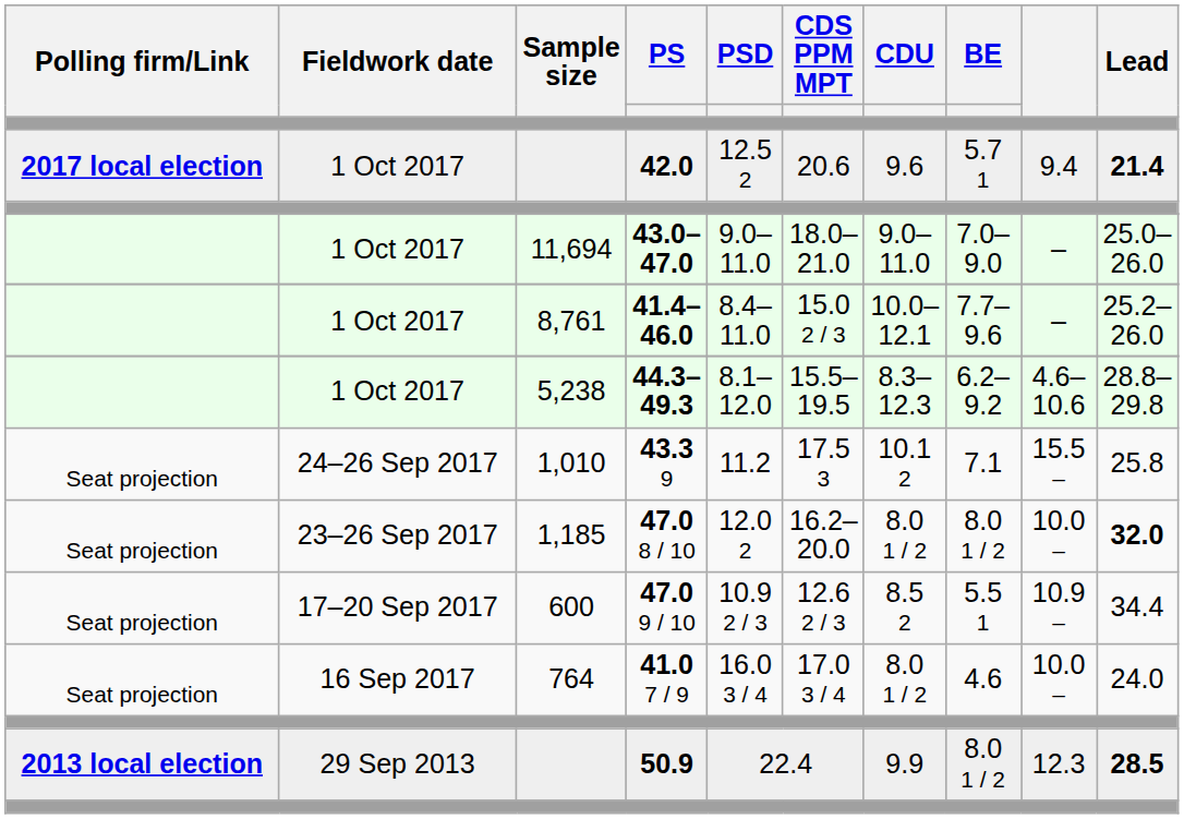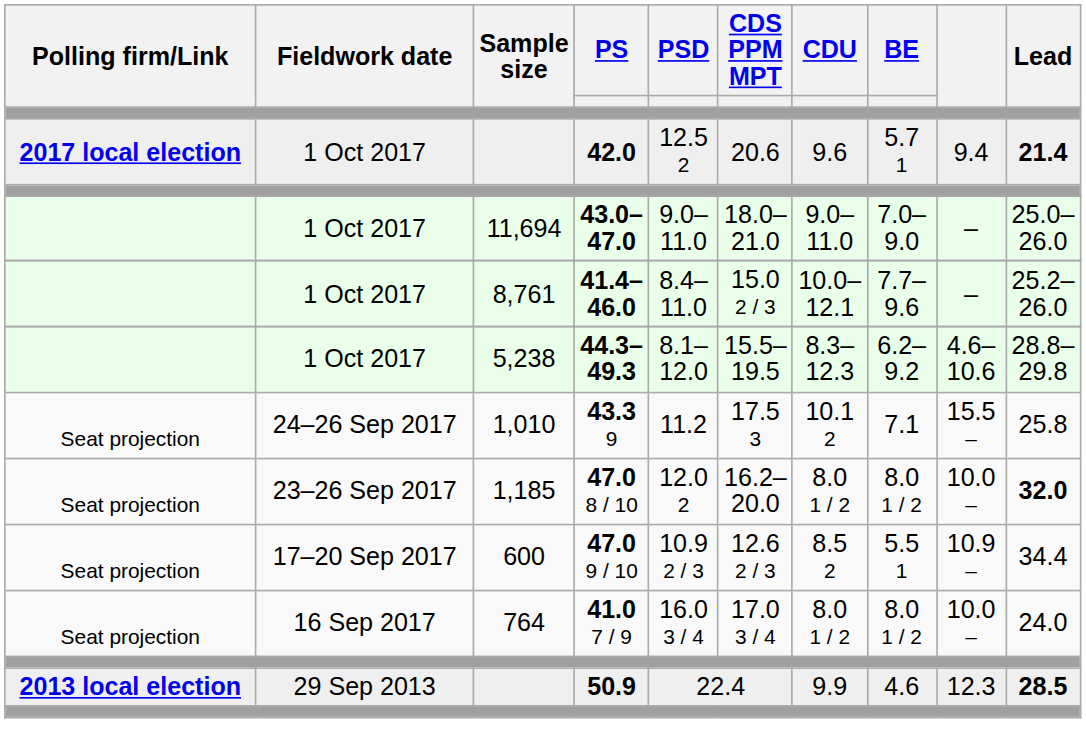41.0 7 / 9 | BE: 4.6 -> 8.0 1 / 2
50.9 | BE: 8.0 1 / 2 -> 4.6
